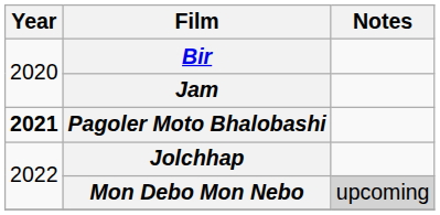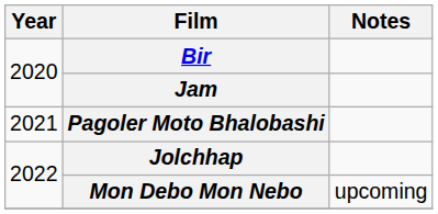Pagoler Moto Bhalobashi | Year: bold -> normal
Mon Debo Mon Nebo | Notes: lightgrey background -> no background
